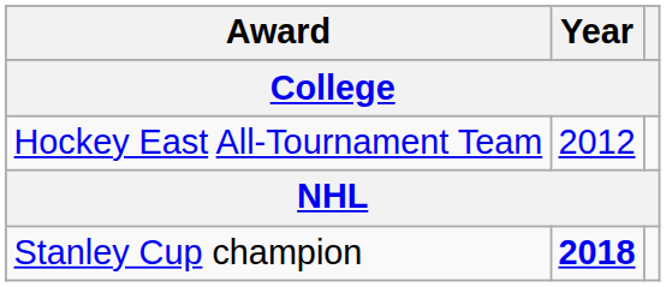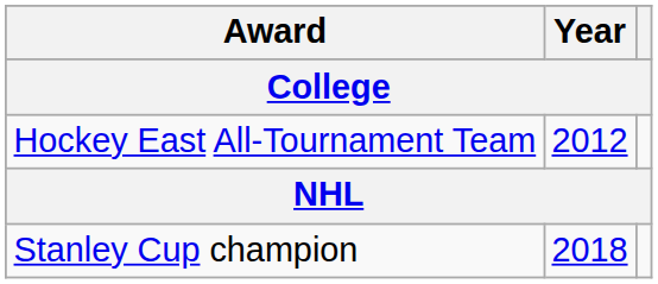Stanley Cup champion | Year: bold -> normal
